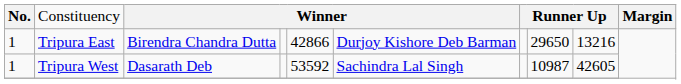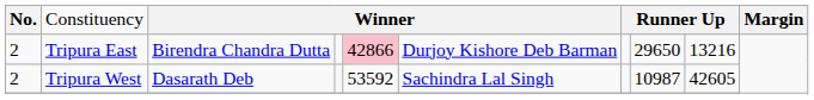Tripura East | column 1: 1 -> 2
Tripura East | column 5: no background -> pink background
Tripura West | column 1: 1 -> 2
